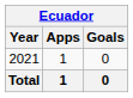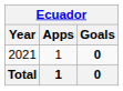2021 | Goals: normal -> bold
